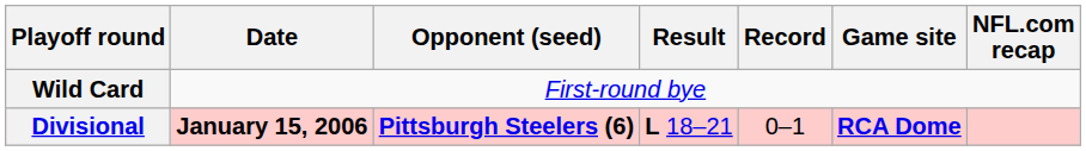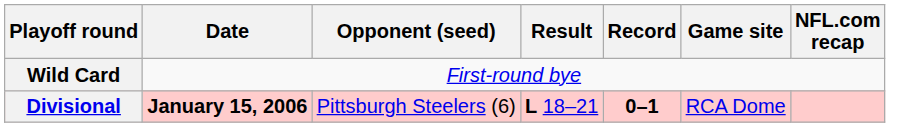Divisional | Opponent (seed): bold -> normal
Divisional | Record: normal -> bold
Divisional | Game site: bold -> normal
